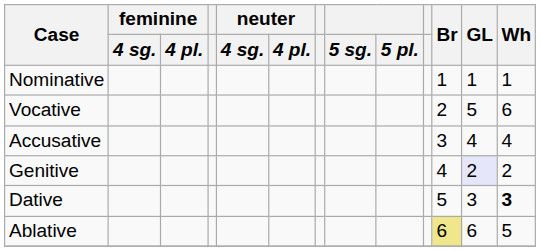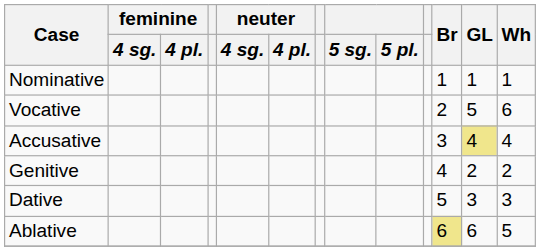Accusative | GL: no background -> khaki background
Genitive | GL: lavender background -> no background
Dative | Wh: bold -> normal
